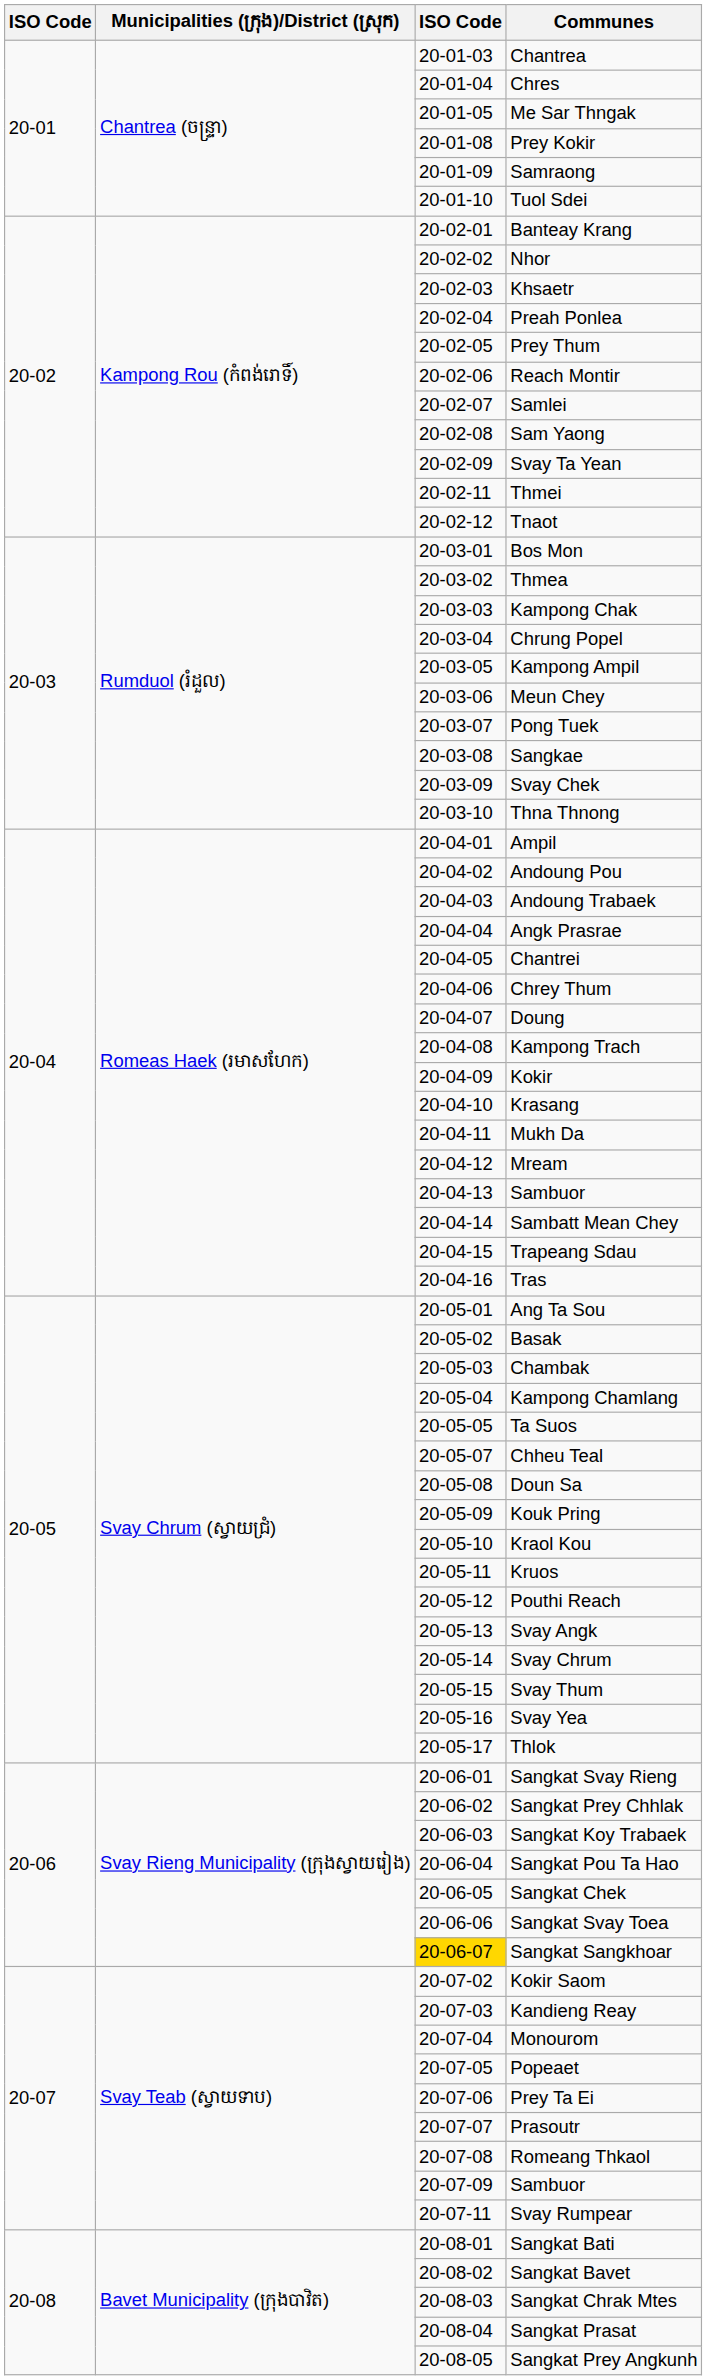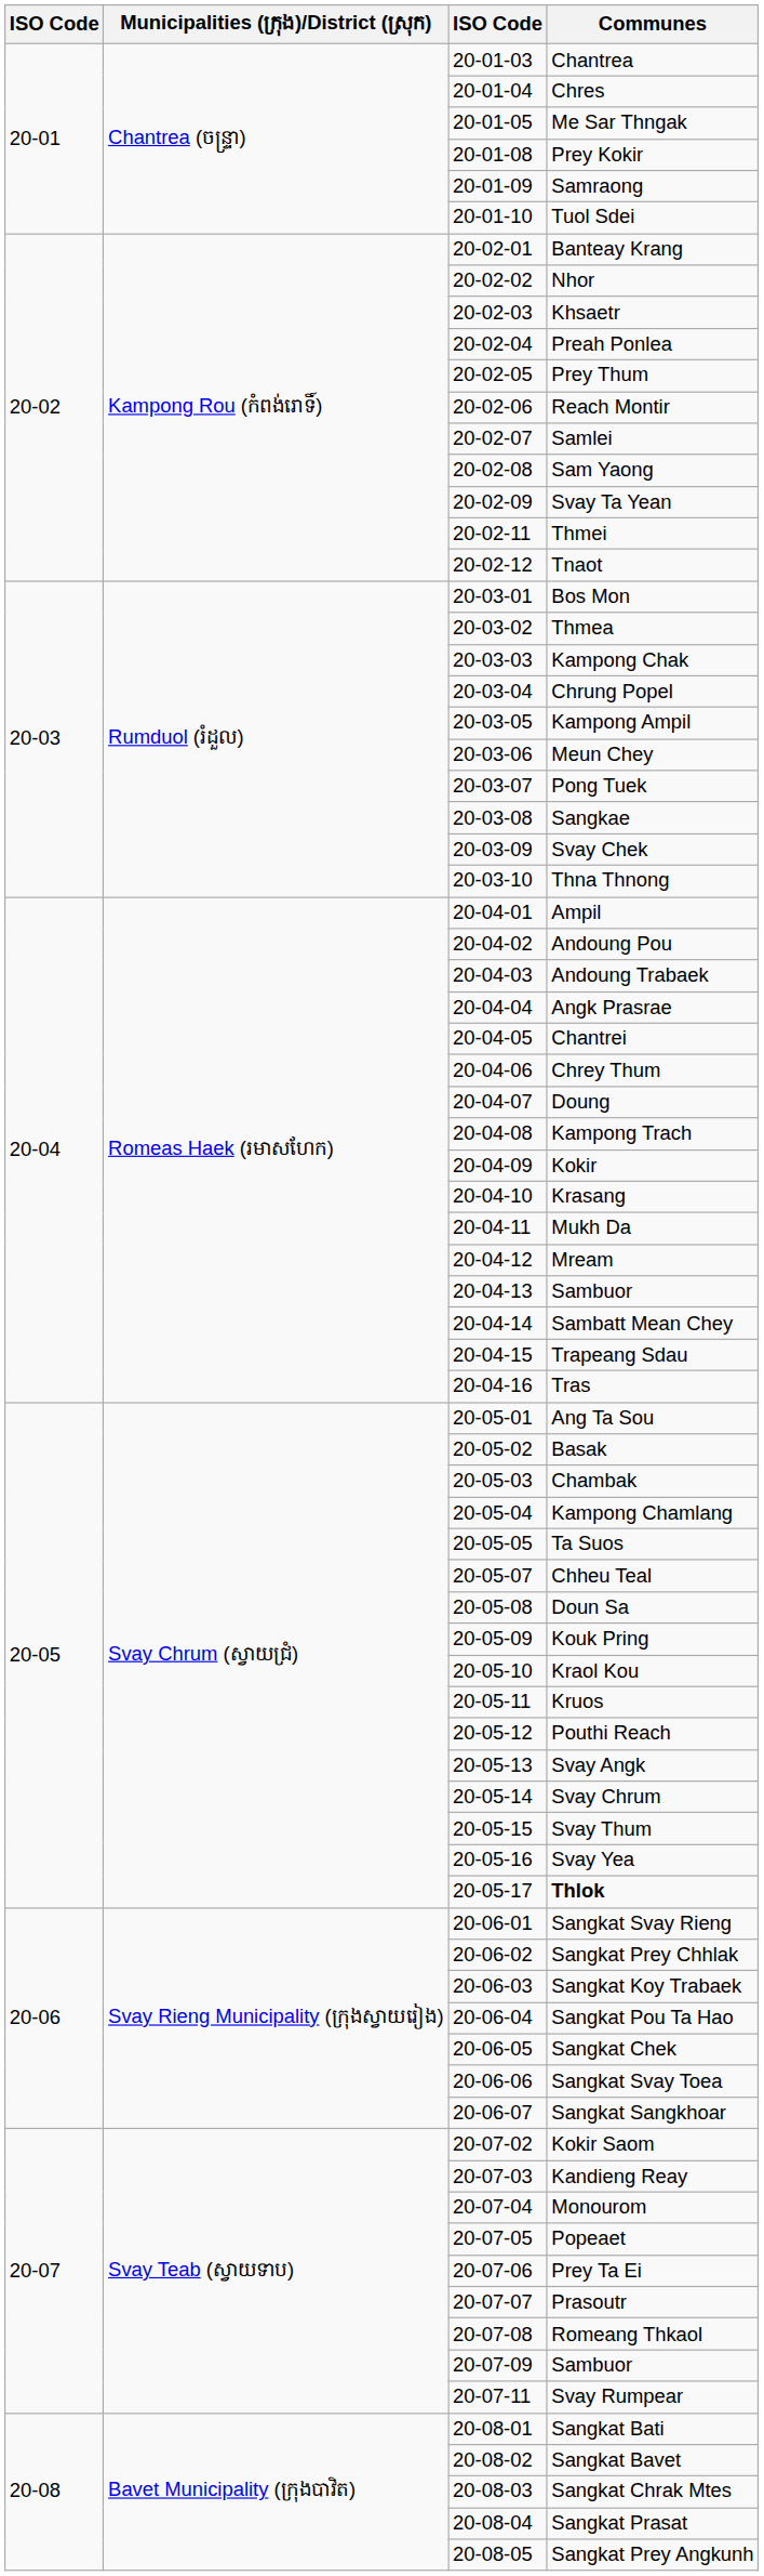Thlok | Communes: normal -> bold
Sangkat Sangkhoar | column 3: gold background -> no background
